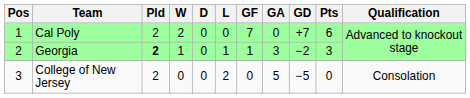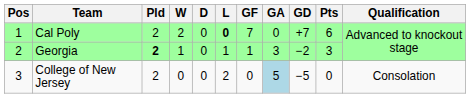Cal Poly | L: normal -> bold
College of New Jersey | GA: no background -> lightblue background
